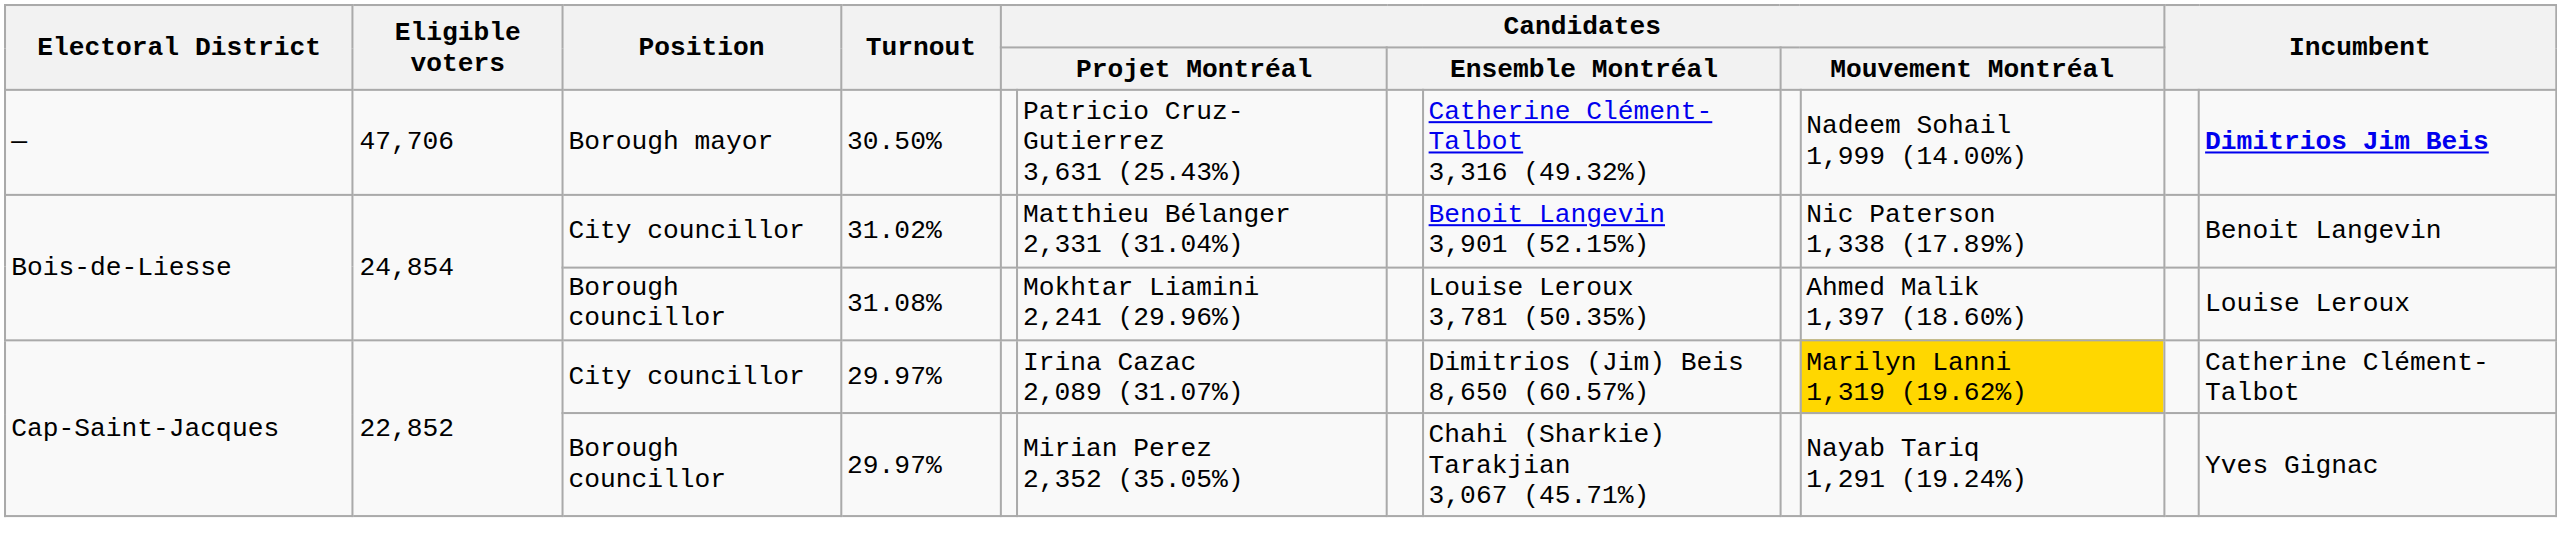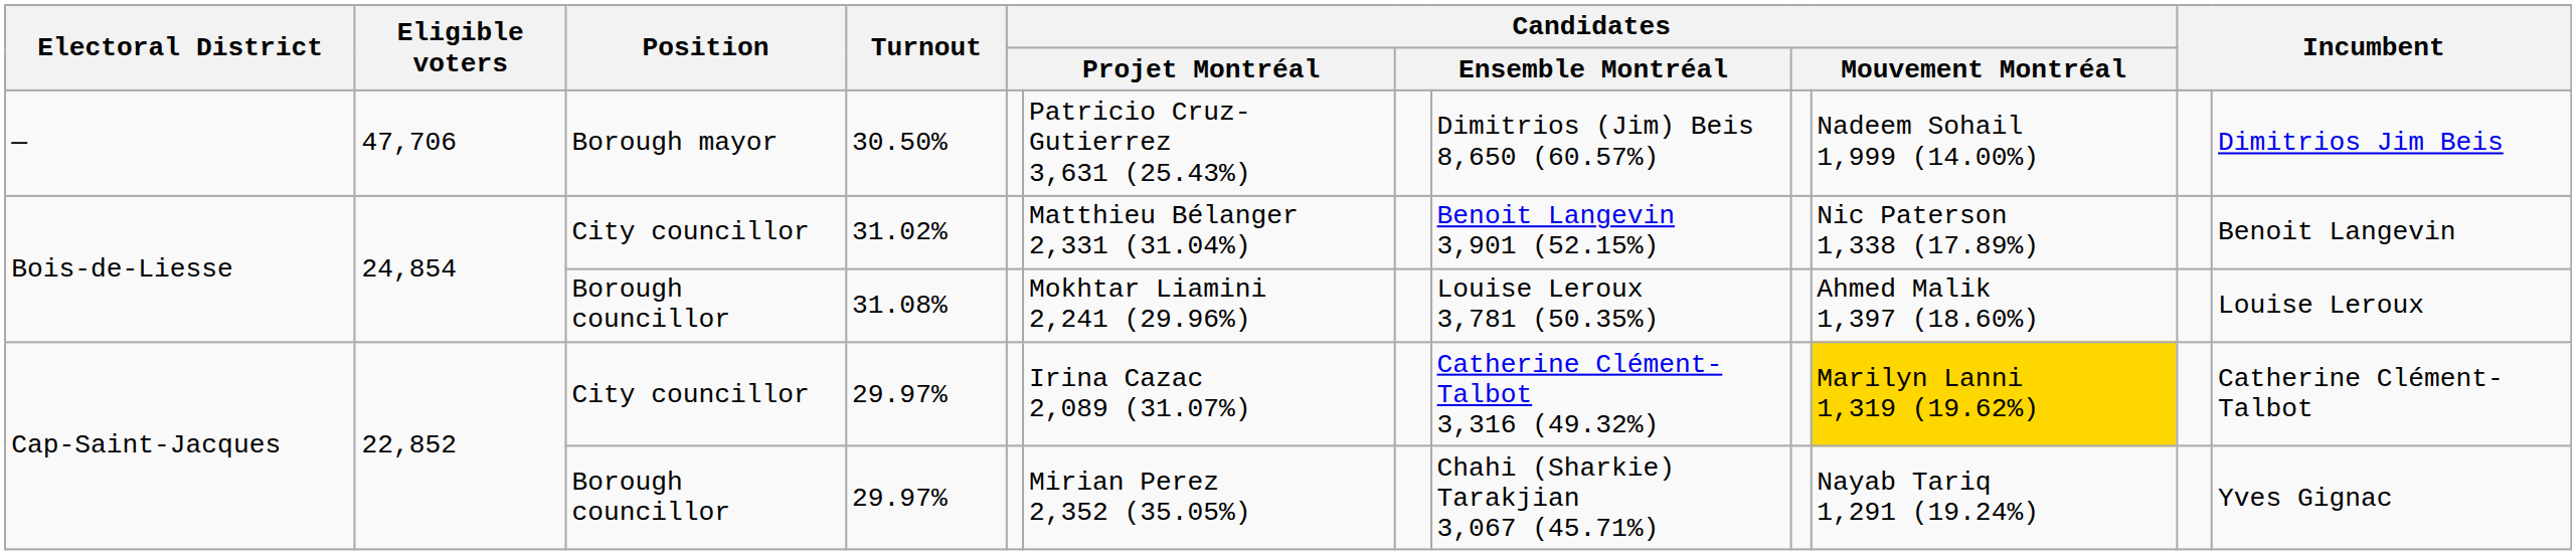30.50% | column 8: Catherine Clément-Talbot 3,316 (49.32%) -> Dimitrios (Jim) Beis 8,650 (60.57%)
30.50% | column 12: bold -> normal
City councillor / 29.97% | column 8: Dimitrios (Jim) Beis 8,650 (60.57%) -> Catherine Clément-Talbot 3,316 (49.32%)
